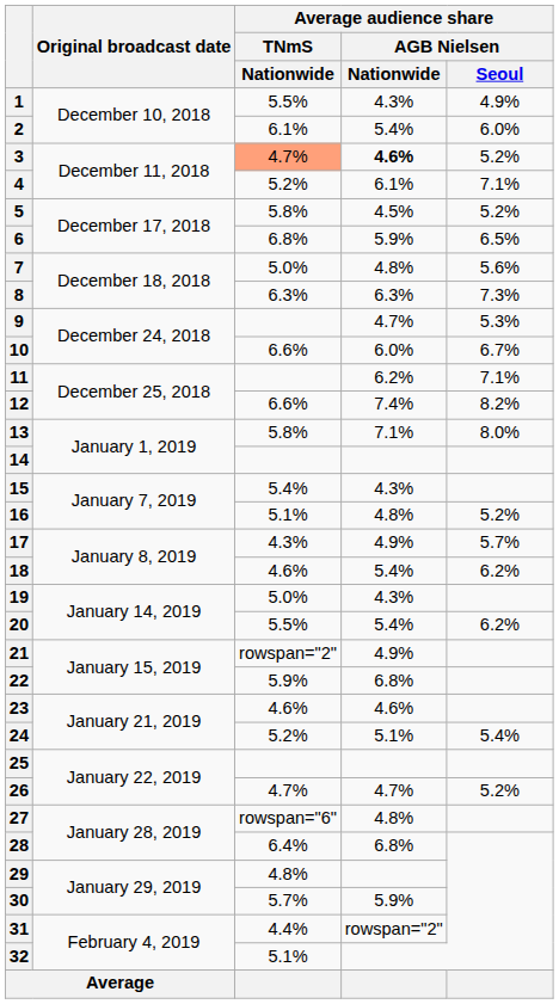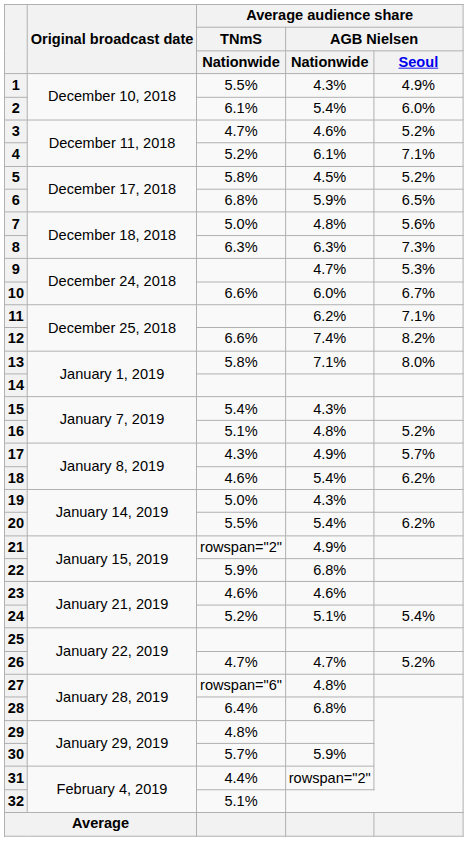3 | Average audience share / TNmS / Nationwide: lightsalmon background -> no background
3 | Average audience share / AGB Nielsen / Nationwide: bold -> normal
